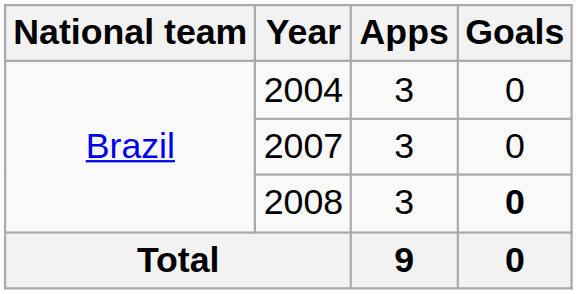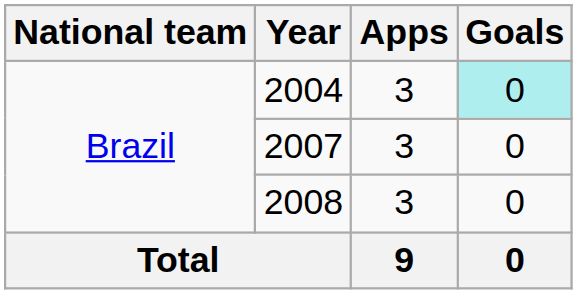2004 | Goals: no background -> paleturquoise background
2008 | Goals: bold -> normal
